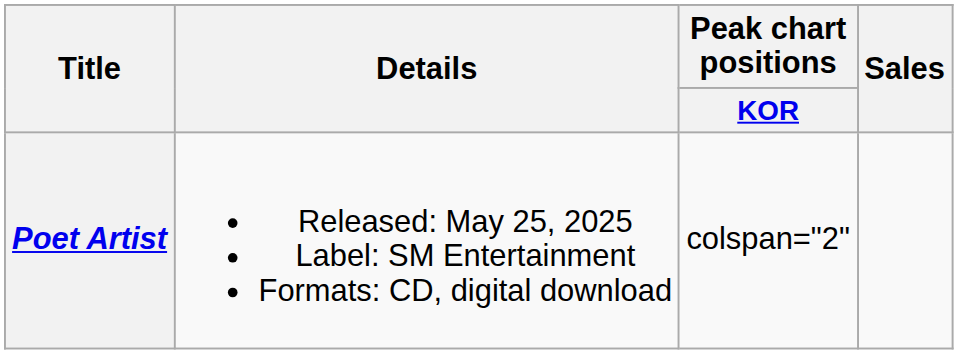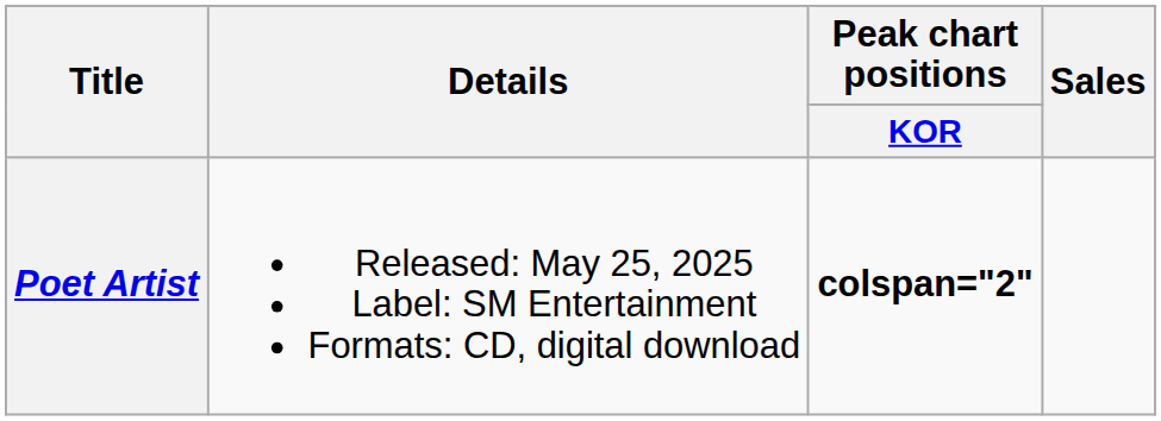Poet Artist | Peak chart positions / KOR: normal -> bold
